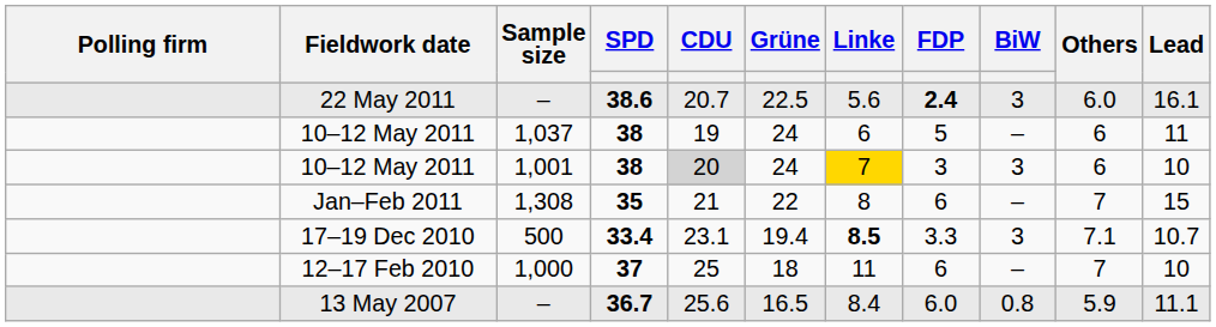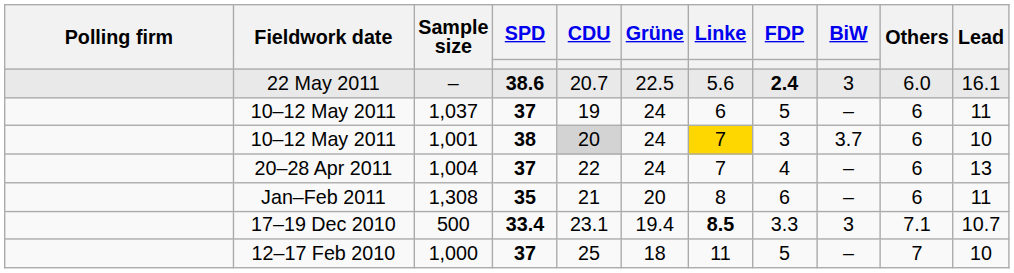10–12 May 2011 / 1,037 | SPD: 38 -> 37
10–12 May 2011 / 1,001 | BiW: 3 -> 3.7
+ row: 20–28 Apr 2011 | 1,004 | 37 | 22 | 24 | 7 | 4 | – | 6 | 13
Jan–Feb 2011 | Grüne: 22 -> 20
Jan–Feb 2011 | Others: 7 -> 6
Jan–Feb 2011 | Lead: 15 -> 11
12–17 Feb 2010 | FDP: 6 -> 5
- row: 13 May 2007 | – | 36.7 | 25.6 | 16.5 | 8.4 | 6.0 | 0.8 | 5.9 | 11.1
